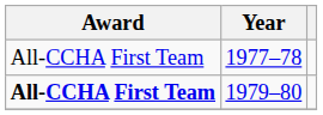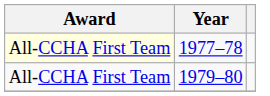row 2 | Award: no background -> lightyellow background
row 3 | Award: bold -> normal
